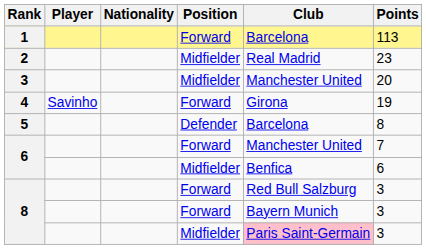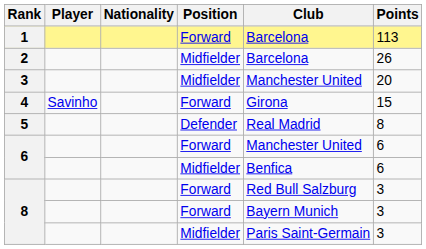2 | Club: Real Madrid -> Barcelona
2 | Points: 23 -> 26
4 | Points: 19 -> 15
5 | Club: Barcelona -> Real Madrid
6 / Forward | Points: 7 -> 6
8 / Midfielder | Club: pink background -> no background
